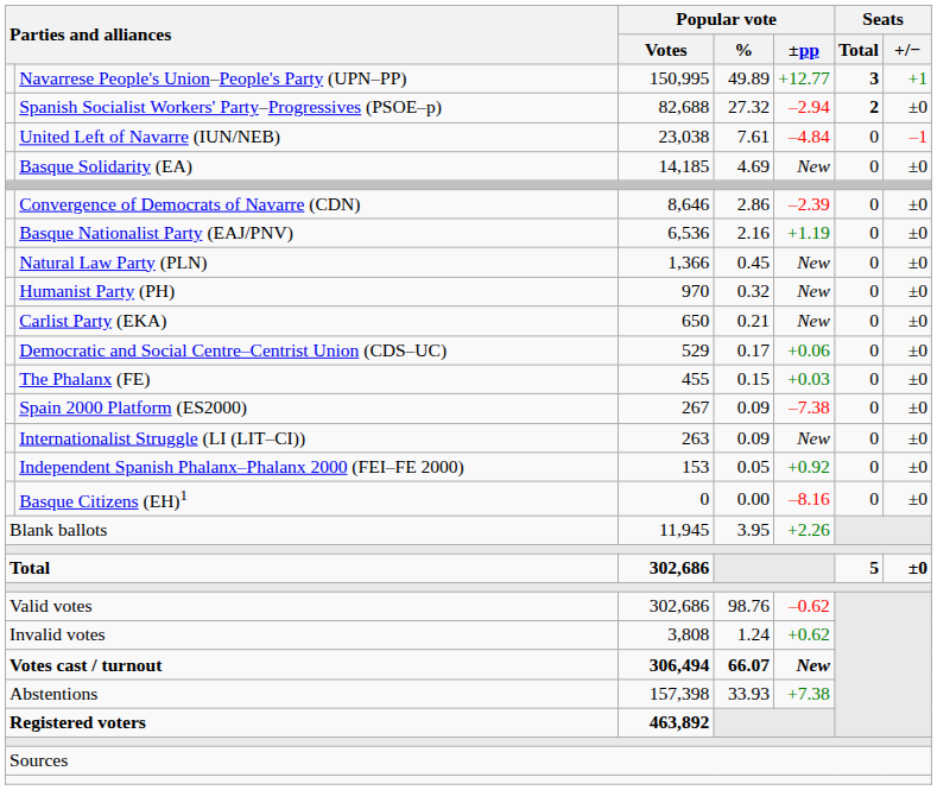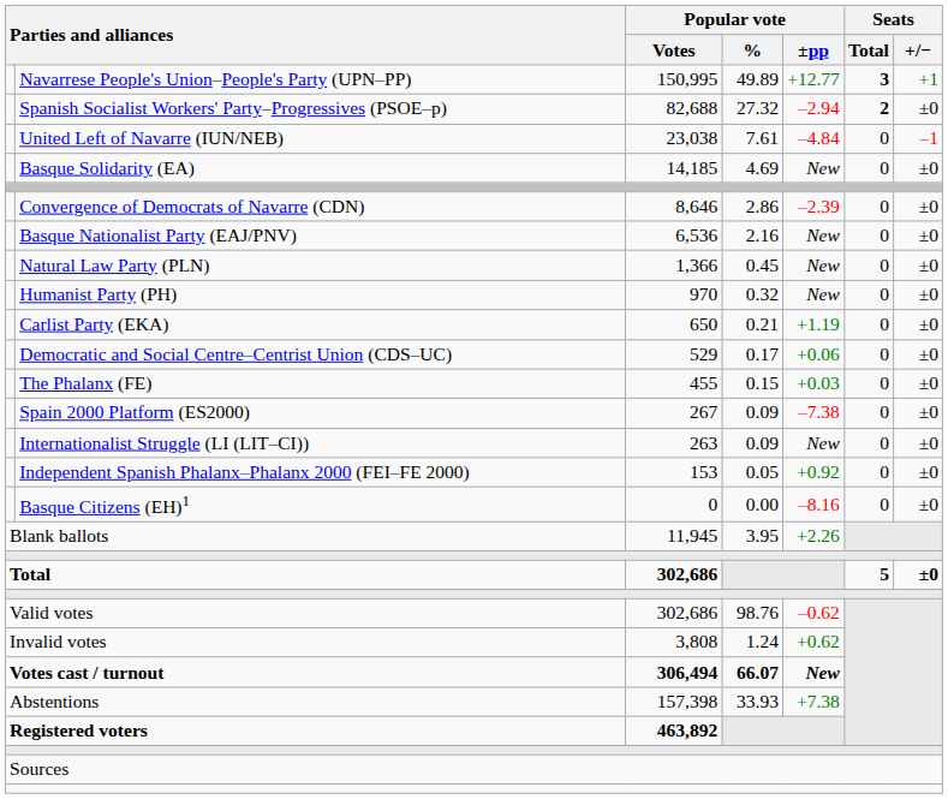Basque Nationalist Party (EAJ/PNV) | Popular vote / ±pp: +1.19 -> New
Carlist Party (EKA) | Popular vote / ±pp: New -> +1.19
